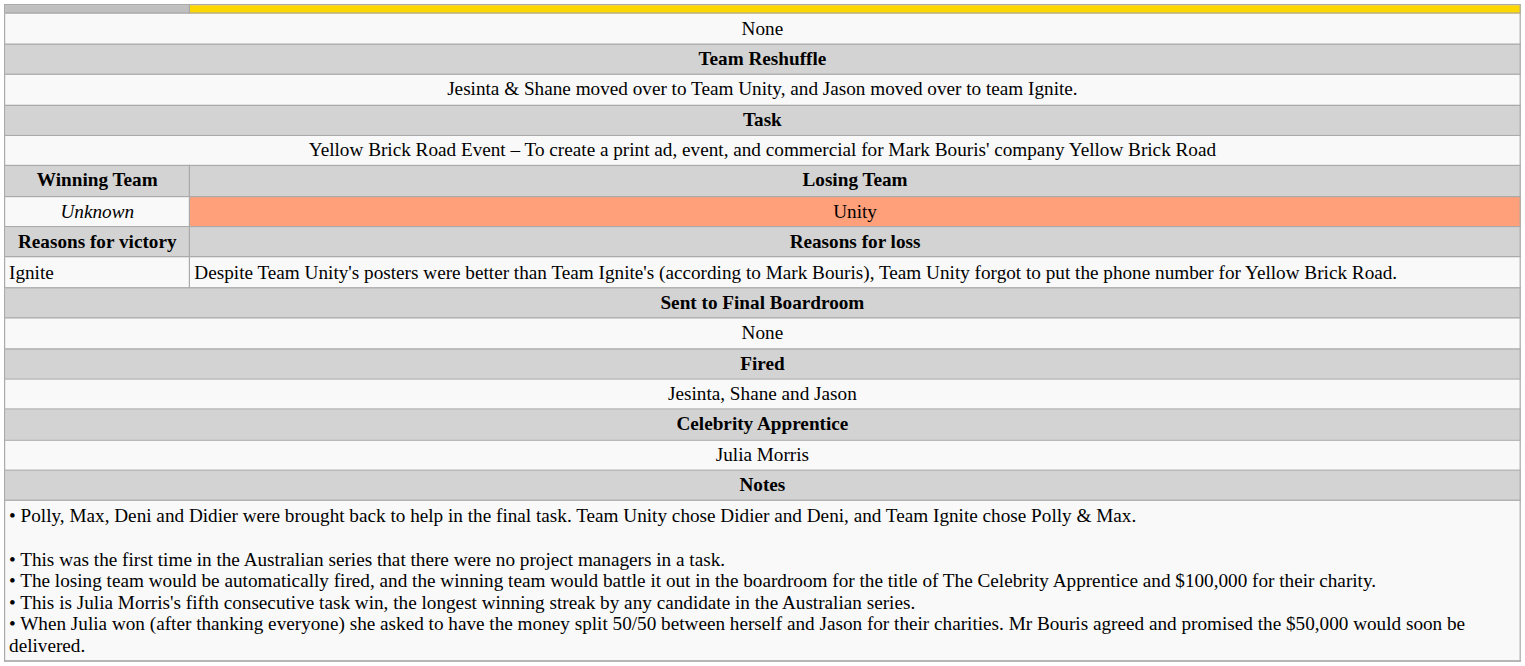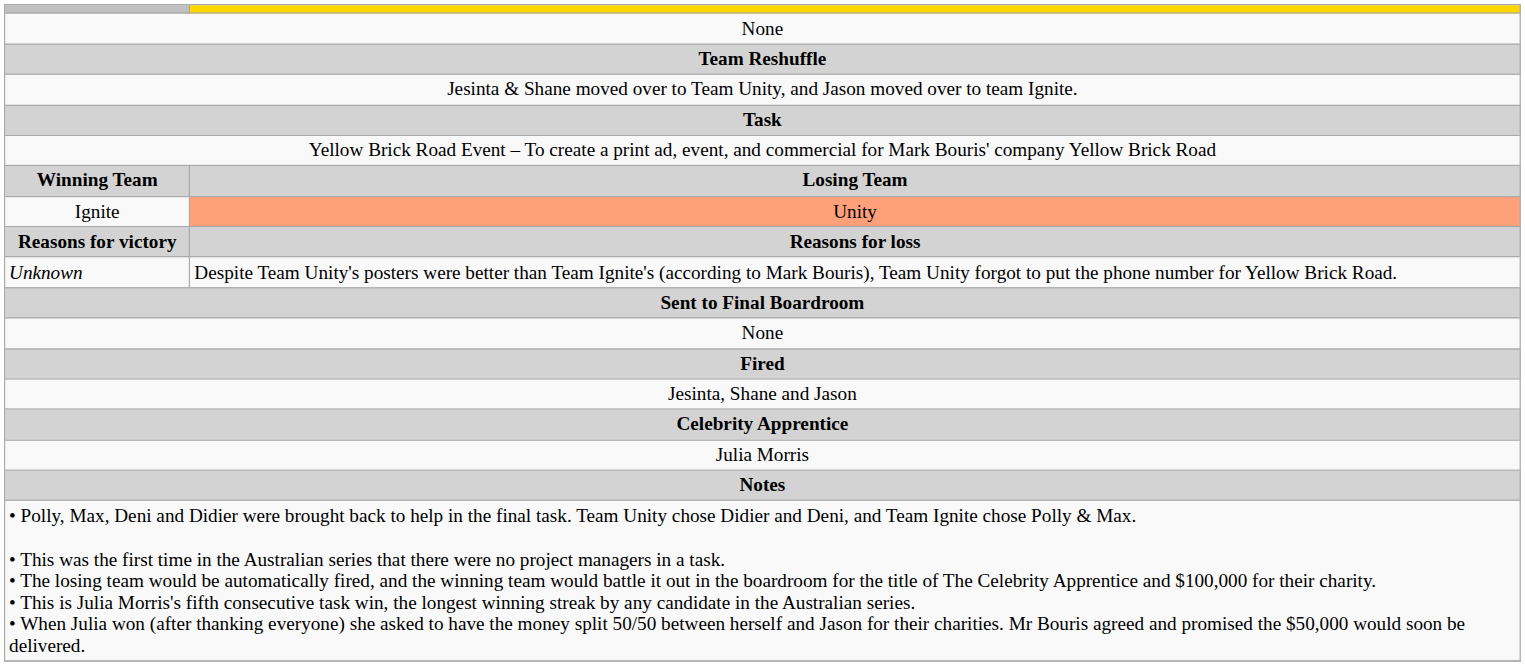row 8 | column 1: Unknown -> Ignite
row 10 | column 1: Ignite -> Unknown
